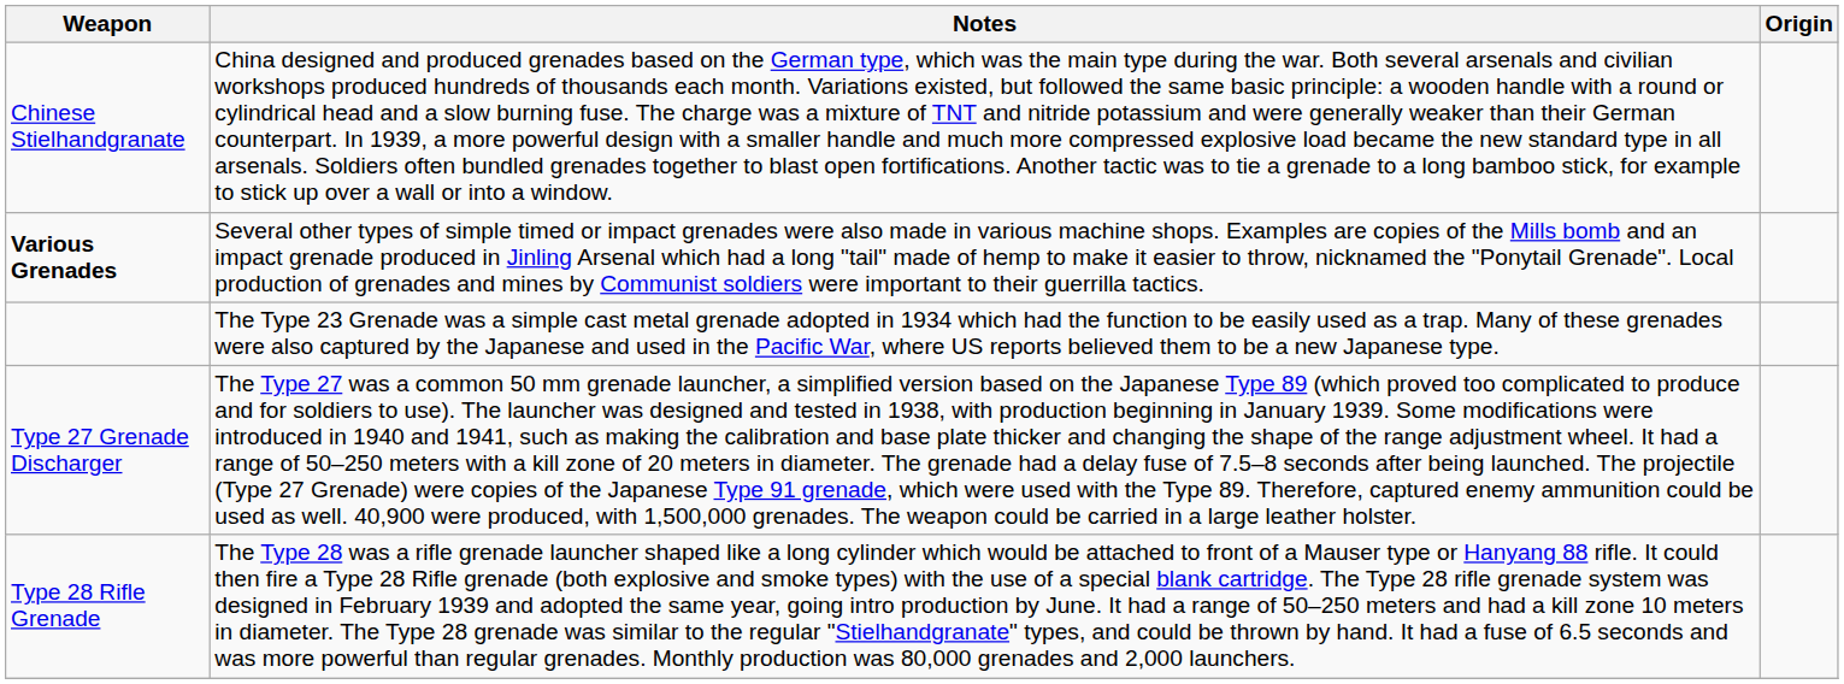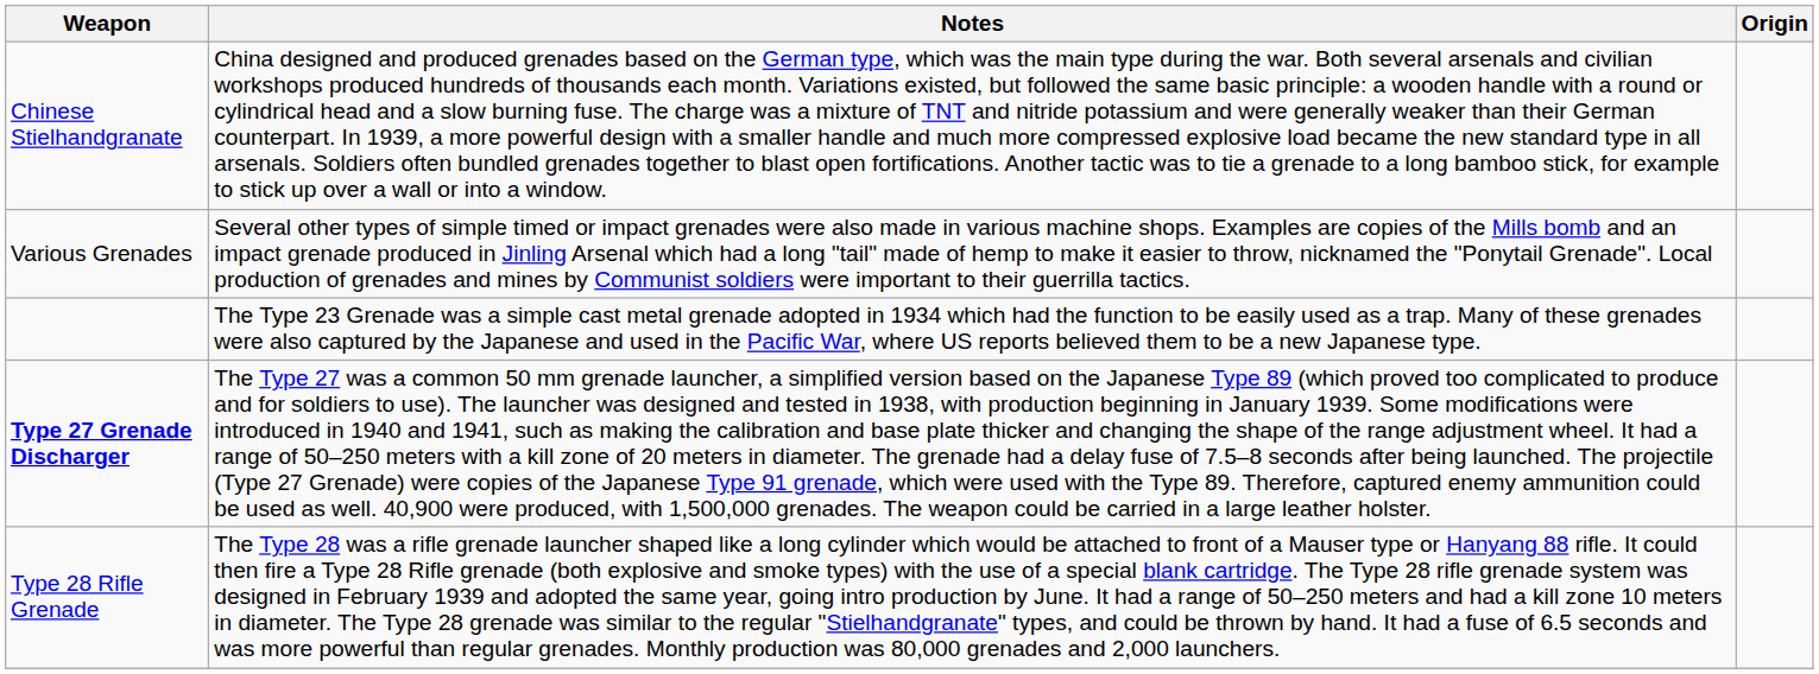Various Grenades | Weapon: bold -> normal
Type 27 Grenade Discharger | Weapon: normal -> bold
